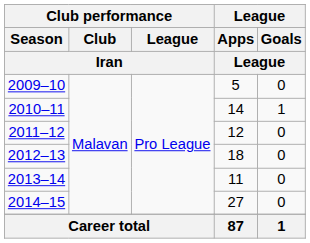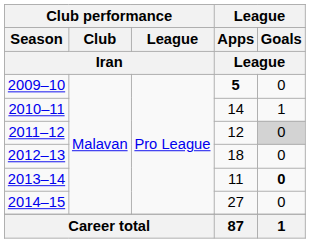2009–10 | League / Apps / League: normal -> bold
2011–12 | League / Goals / League: no background -> lightgrey background
2013–14 | League / Goals / League: normal -> bold
